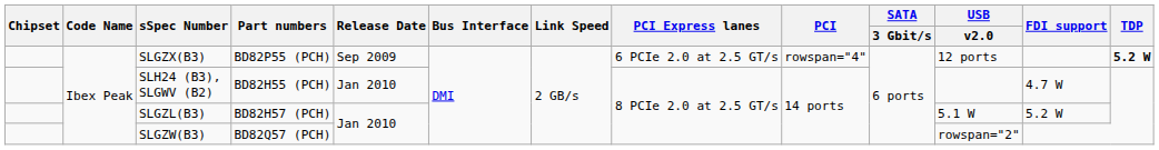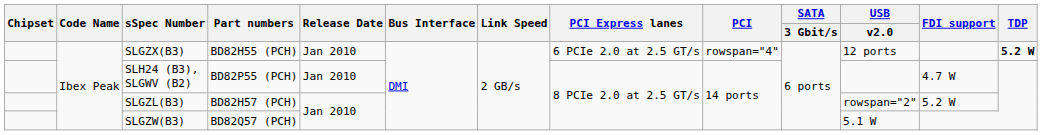SLGZX(B3) | Part numbers: BD82P55 (PCH) -> BD82H55 (PCH)
SLGZX(B3) | Release Date: Sep 2009 -> Jan 2010
SLH24 (B3), SLGWV (B2) | Part numbers: BD82H55 (PCH) -> BD82P55 (PCH)
SLGZL(B3) | USB / v2.0: 5.1 W -> rowspan="2"
SLGZW(B3) | USB / v2.0: rowspan="2" -> 5.1 W
